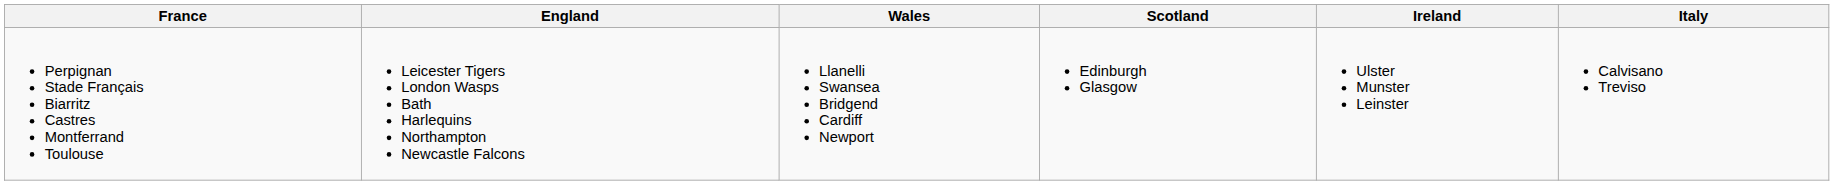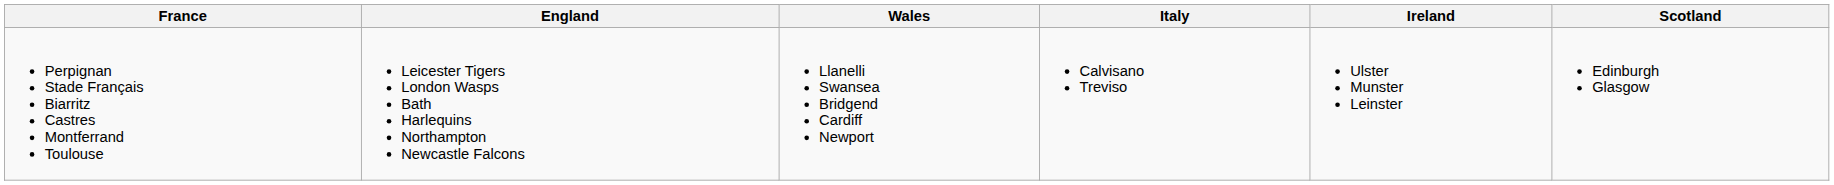columns swapped: Scotland <-> Italy
